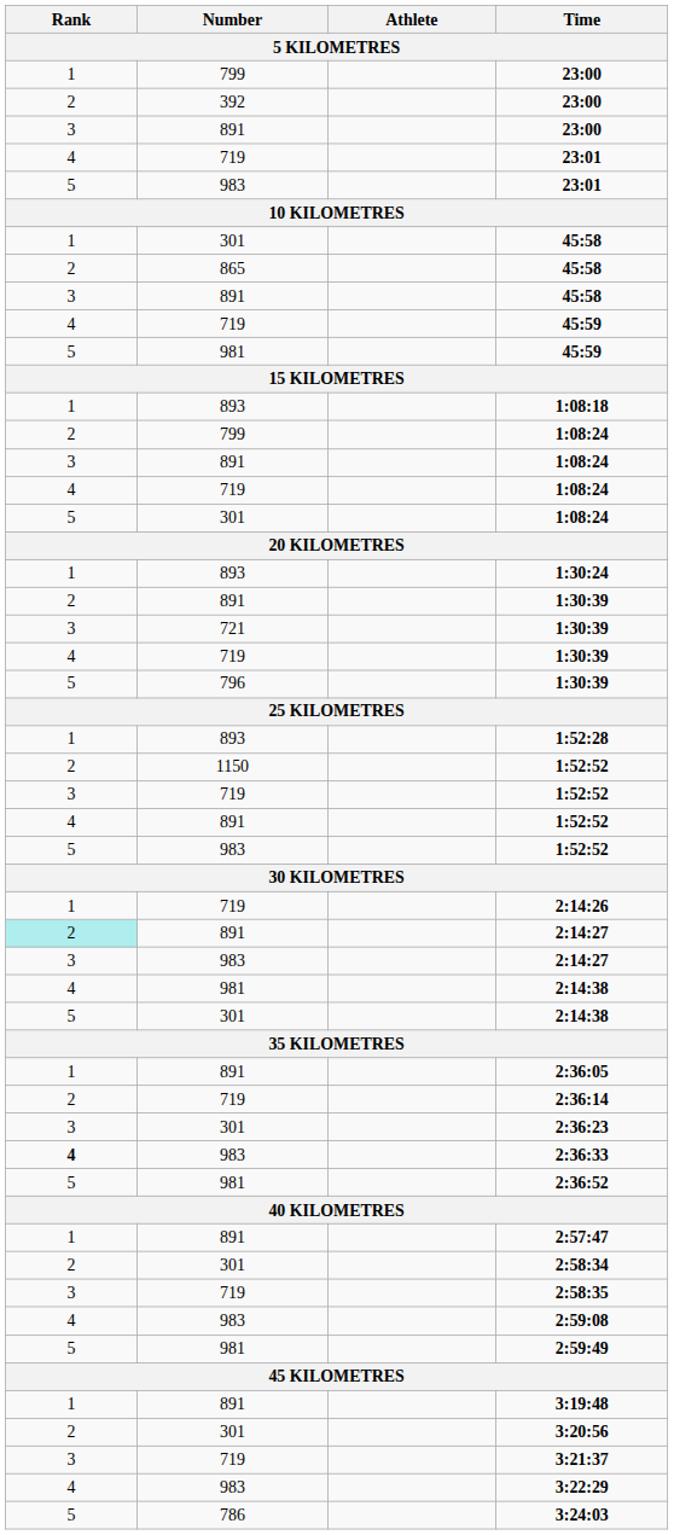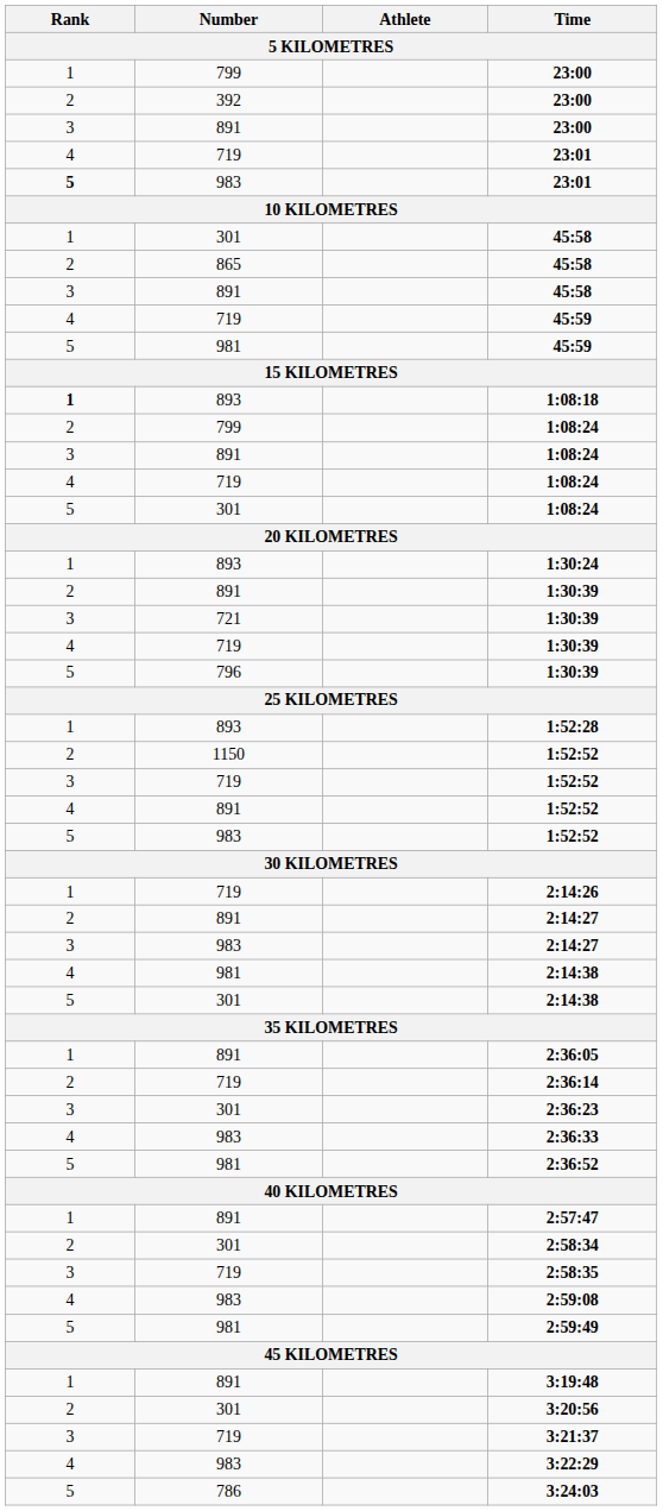983 / 23:01 | Rank: normal -> bold
1:08:18 | Rank: normal -> bold
891 / 2:14:27 | Rank: paleturquoise background -> no background
2:36:33 | Rank: bold -> normal
